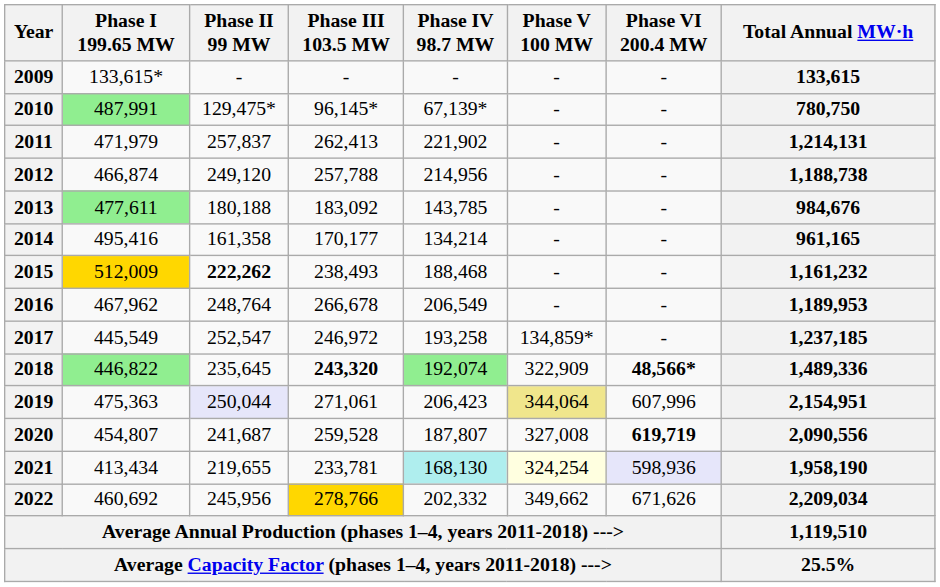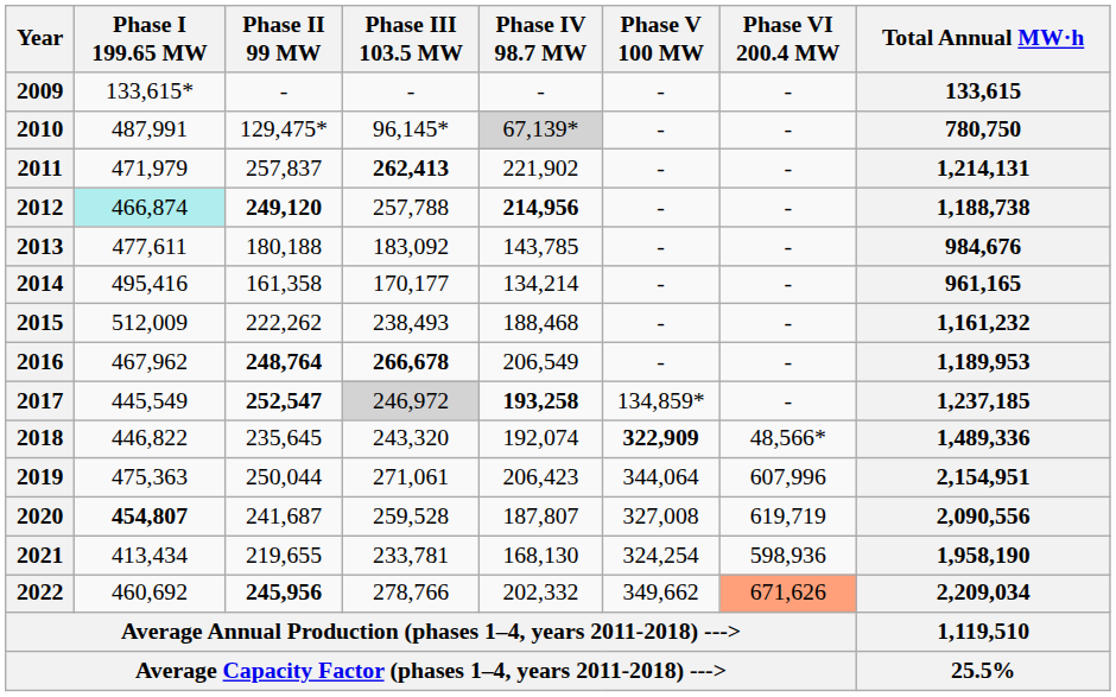2010 | Phase I 199.65 MW: lightgreen background -> no background
2010 | Phase IV 98.7 MW: no background -> lightgrey background
2011 | Phase III 103.5 MW: normal -> bold
2012 | Phase I 199.65 MW: no background -> paleturquoise background
2012 | Phase II 99 MW: normal -> bold
2012 | Phase IV 98.7 MW: normal -> bold
2013 | Phase I 199.65 MW: lightgreen background -> no background
2015 | Phase I 199.65 MW: gold background -> no background
2015 | Phase II 99 MW: bold -> normal
2016 | Phase II 99 MW: normal -> bold
2016 | Phase III 103.5 MW: normal -> bold
2017 | Phase II 99 MW: normal -> bold
2017 | Phase III 103.5 MW: no background -> lightgrey background
2017 | Phase IV 98.7 MW: normal -> bold
2018 | Phase I 199.65 MW: lightgreen background -> no background
2018 | Phase III 103.5 MW: bold -> normal
2018 | Phase IV 98.7 MW: lightgreen background -> no background
2018 | Phase V 100 MW: normal -> bold
2018 | Phase VI 200.4 MW: bold -> normal
2019 | Phase II 99 MW: lavender background -> no background
2019 | Phase V 100 MW: khaki background -> no background
2020 | Phase I 199.65 MW: normal -> bold
2020 | Phase VI 200.4 MW: bold -> normal
2021 | Phase IV 98.7 MW: paleturquoise background -> no background
2021 | Phase V 100 MW: lightyellow background -> no background
2021 | Phase VI 200.4 MW: lavender background -> no background
2022 | Phase II 99 MW: normal -> bold
2022 | Phase III 103.5 MW: gold background -> no background
2022 | Phase VI 200.4 MW: no background -> lightsalmon background
